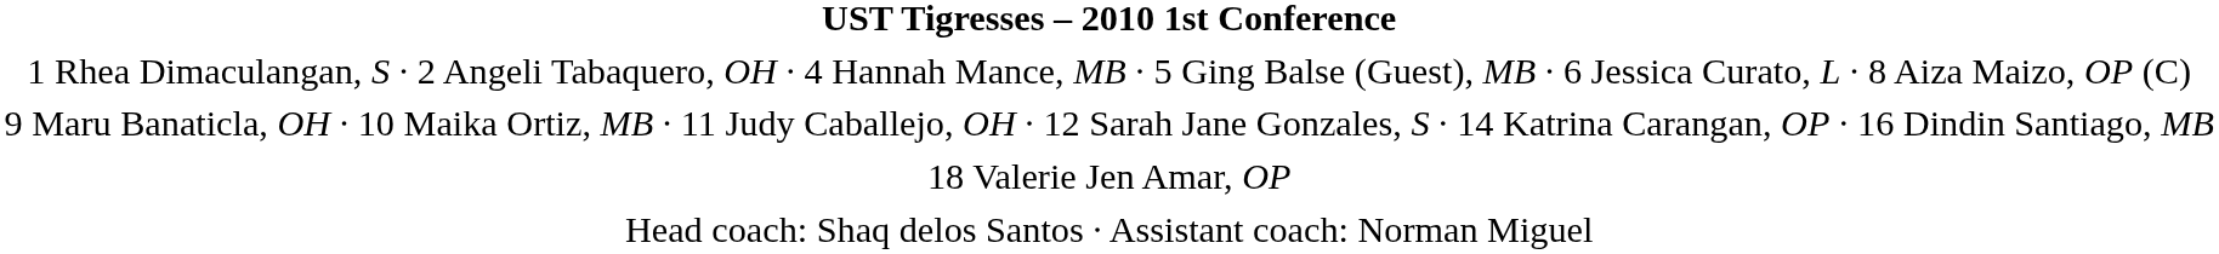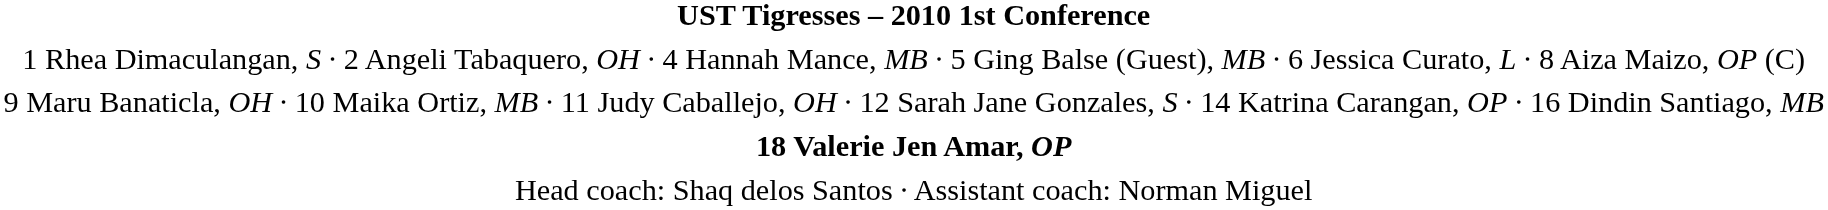row 4 | column 1: normal -> bold
